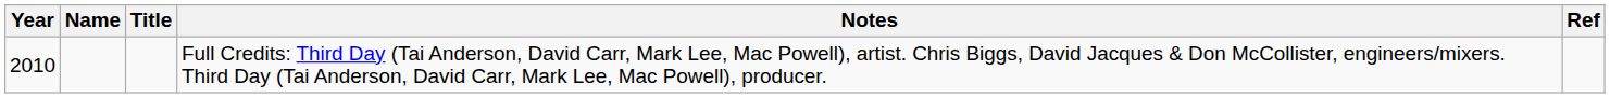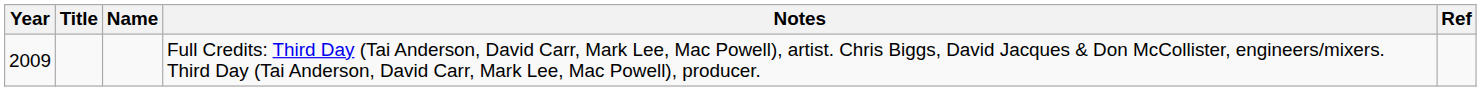columns swapped: Name <-> Title
row 2 | Year: 2010 -> 2009
